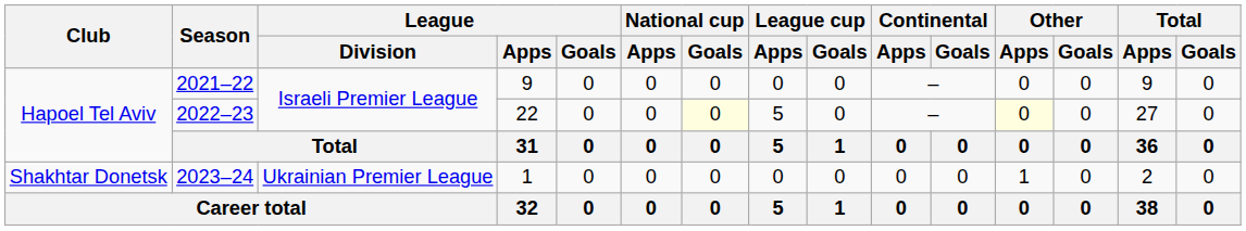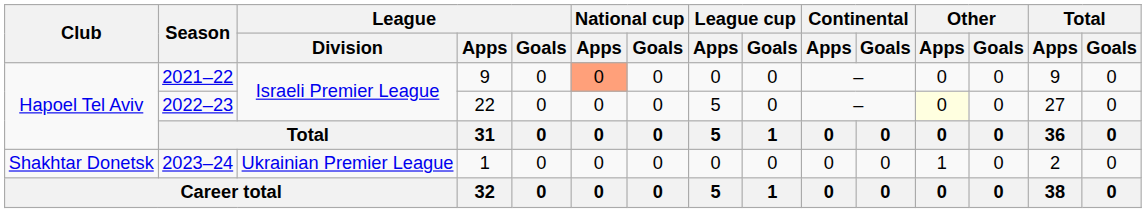2021–22 | National cup / Apps: no background -> lightsalmon background
2022–23 | National cup / Goals: lightyellow background -> no background
